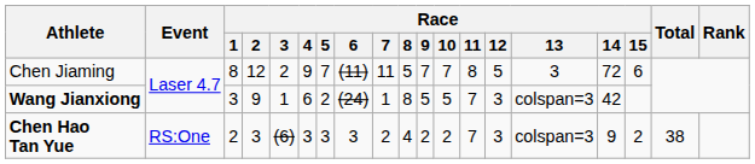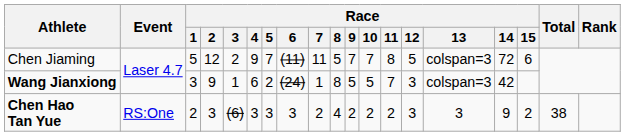Chen Jiaming | Race / 1: 8 -> 5
Chen Jiaming | Race / 13: 3 -> colspan=3
Chen Hao Tan Yue | Race / 11: 7 -> 2
Chen Hao Tan Yue | Race / 13: colspan=3 -> 3
